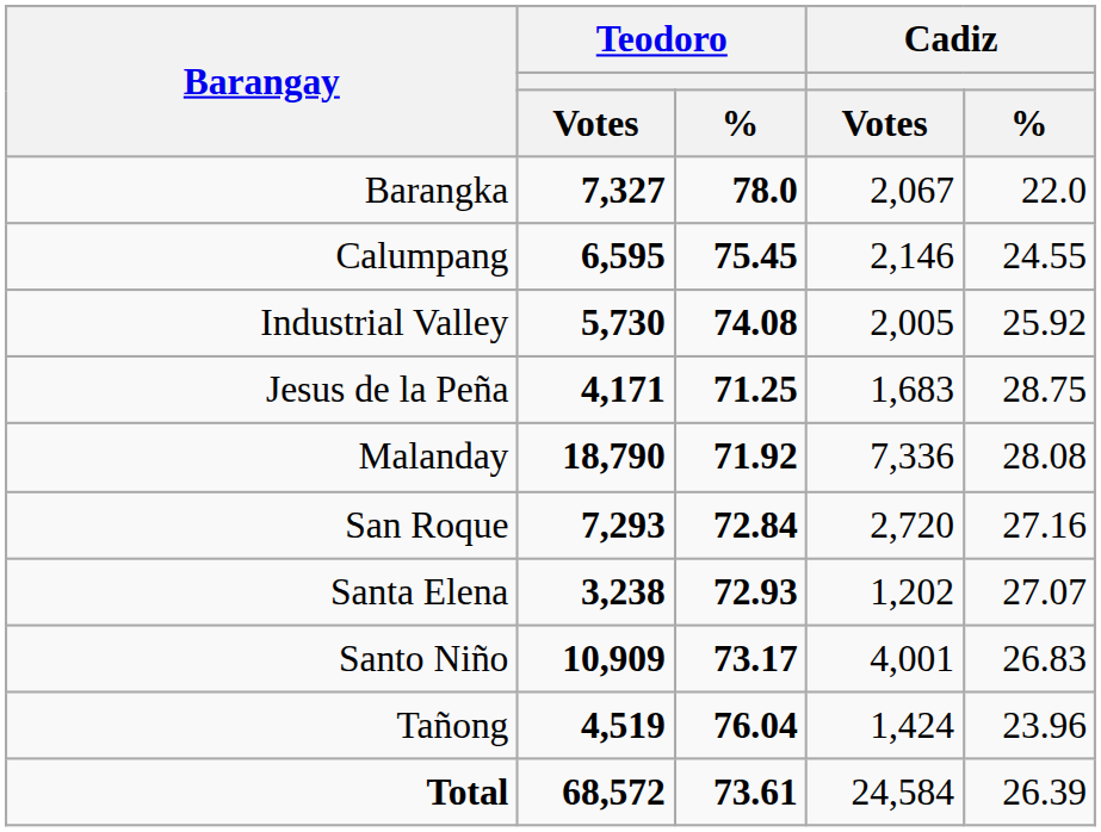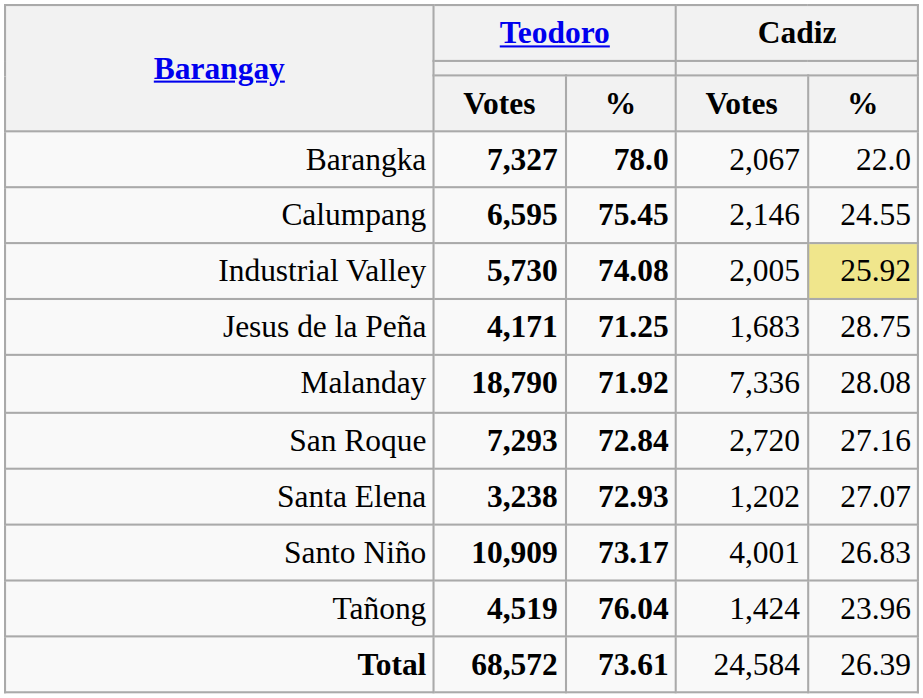Industrial Valley | Cadiz / %: no background -> khaki background
